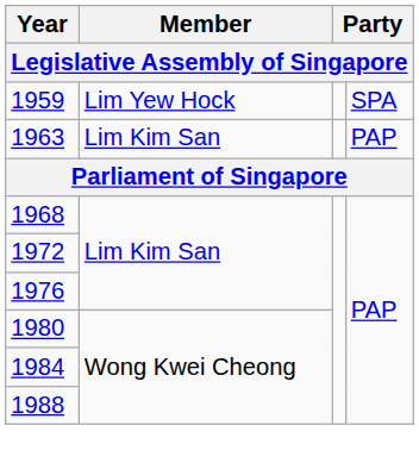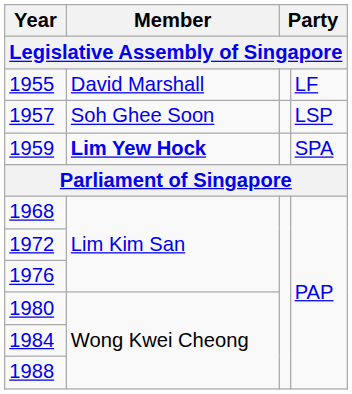+ row: 1955 | David Marshall | LF
+ row: 1957 | Soh Ghee Soon | LSP
1959 | Member: normal -> bold
- row: 1963 | Lim Kim San | PAP
